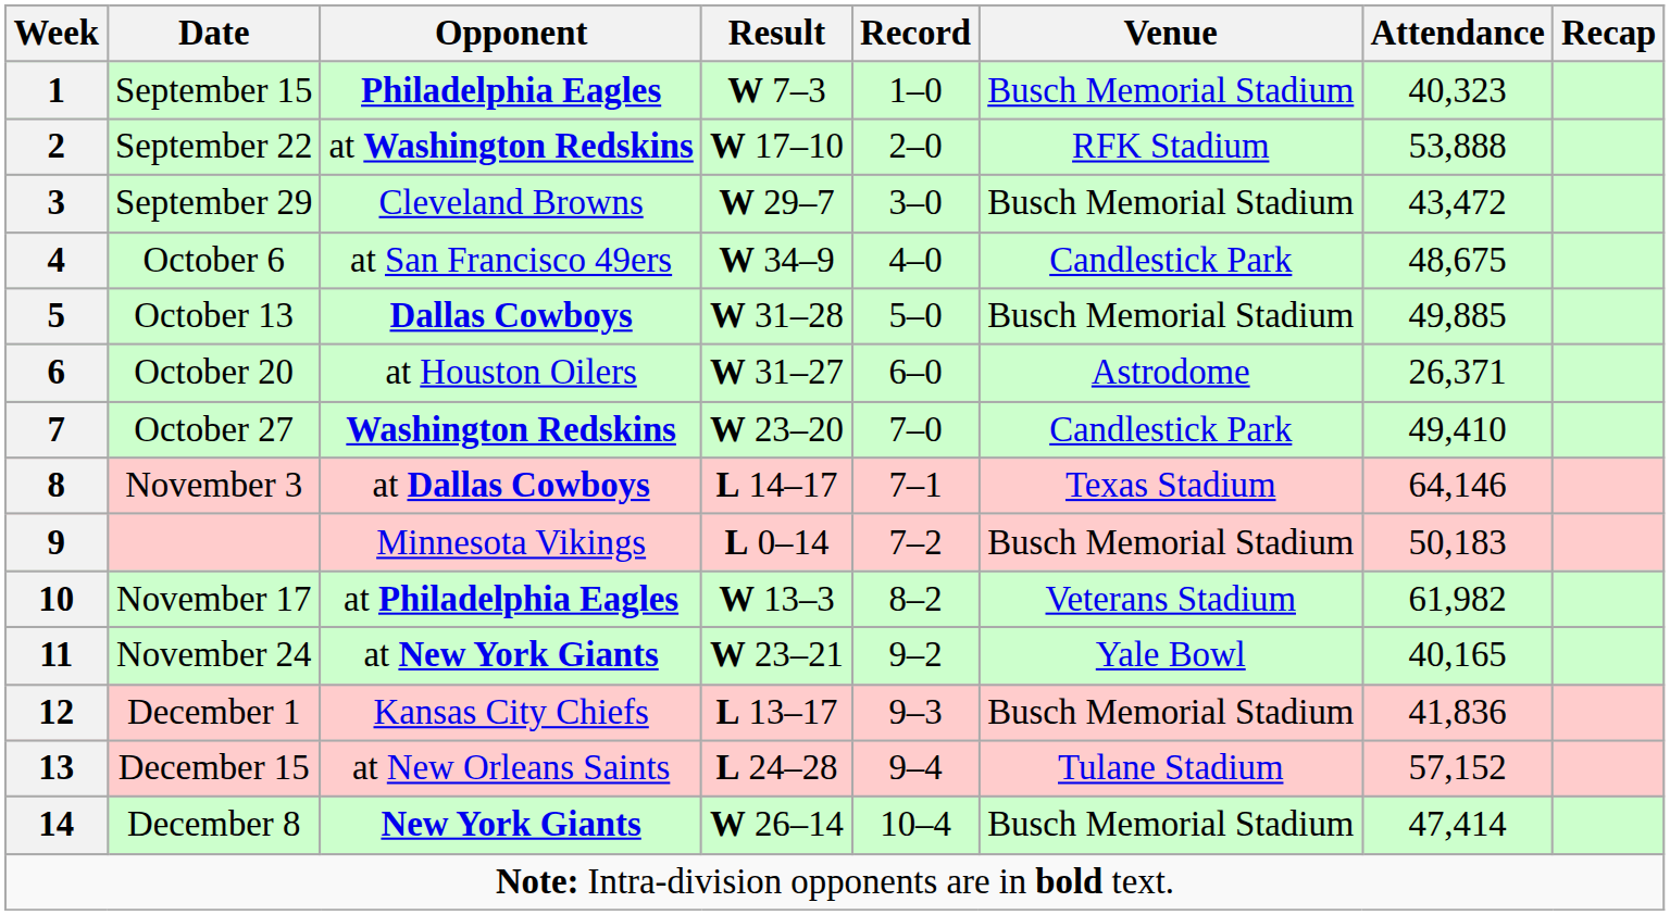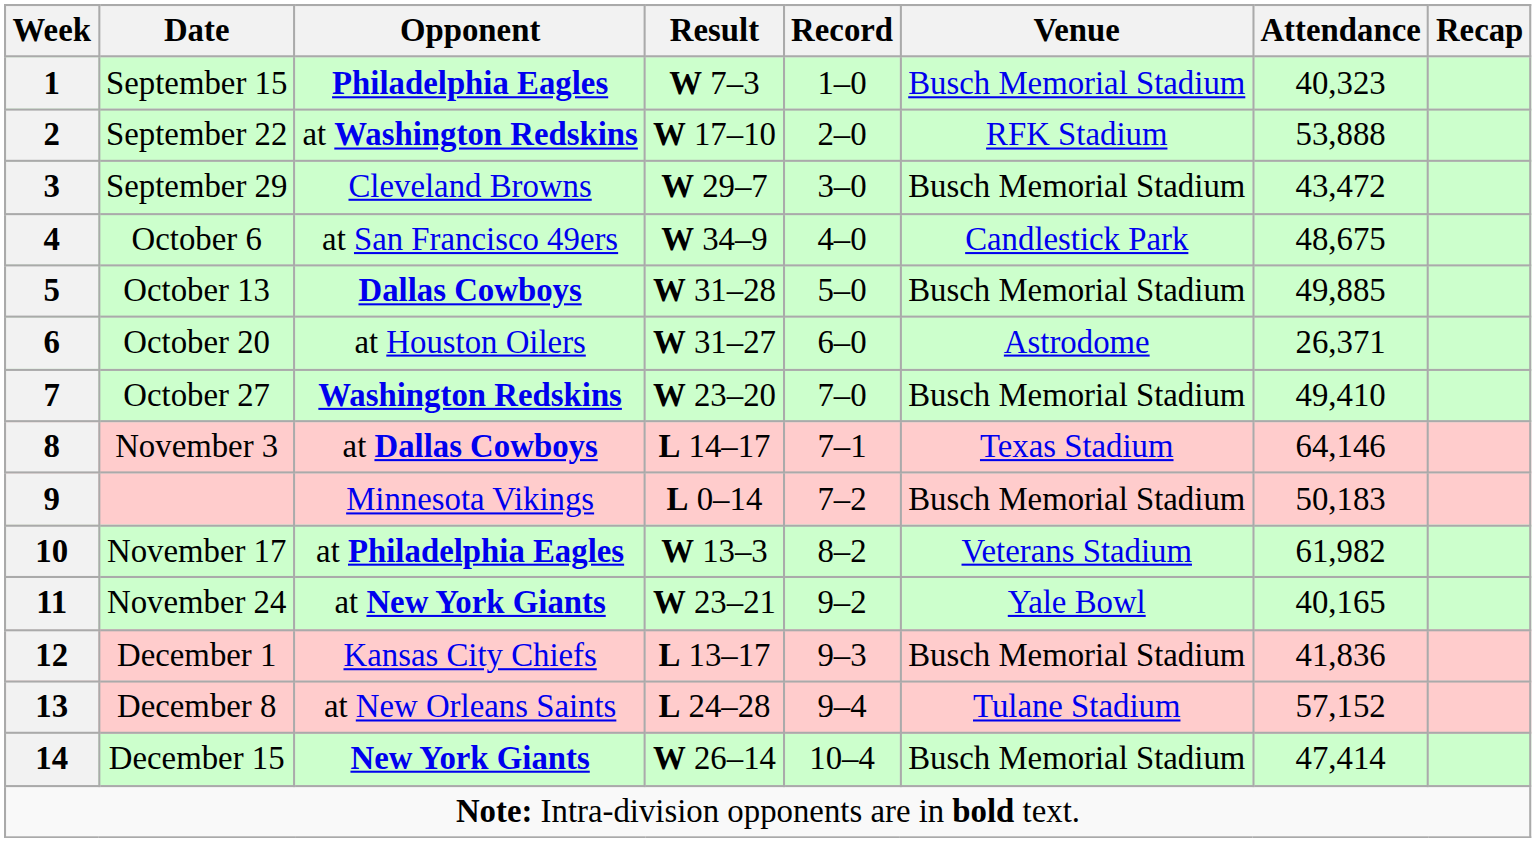7 | Venue: Candlestick Park -> Busch Memorial Stadium
13 | Date: December 15 -> December 8
14 | Date: December 8 -> December 15
